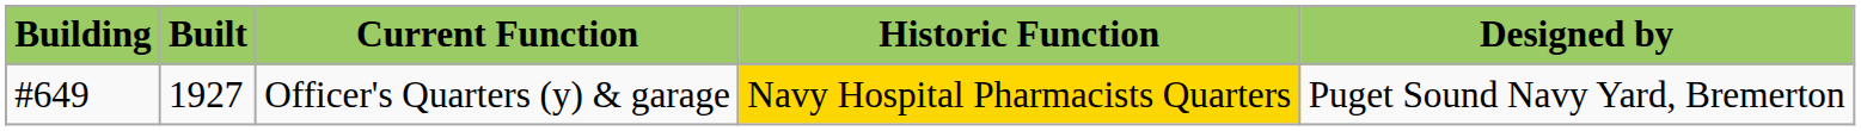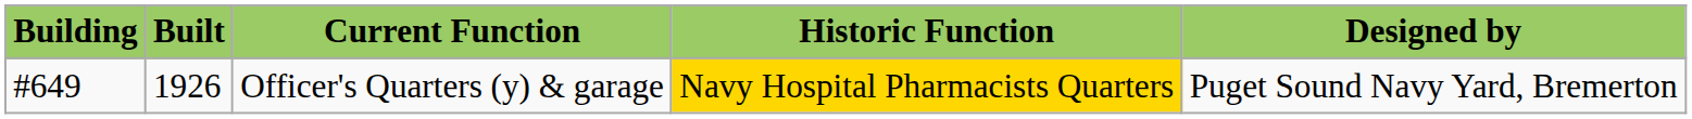Officer's Quarters (y) & garage | Built: 1927 -> 1926
